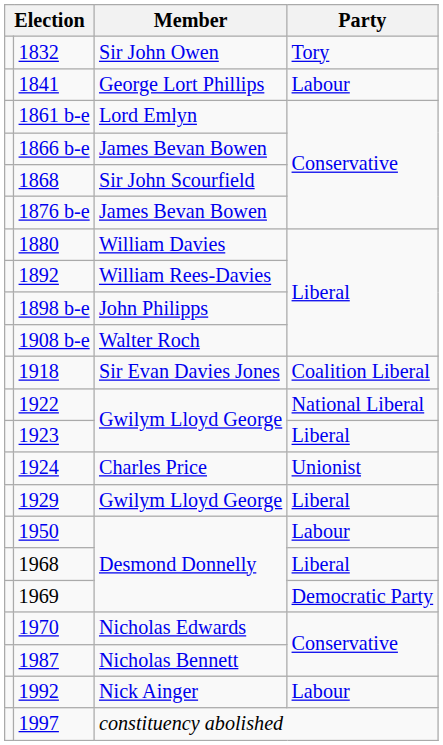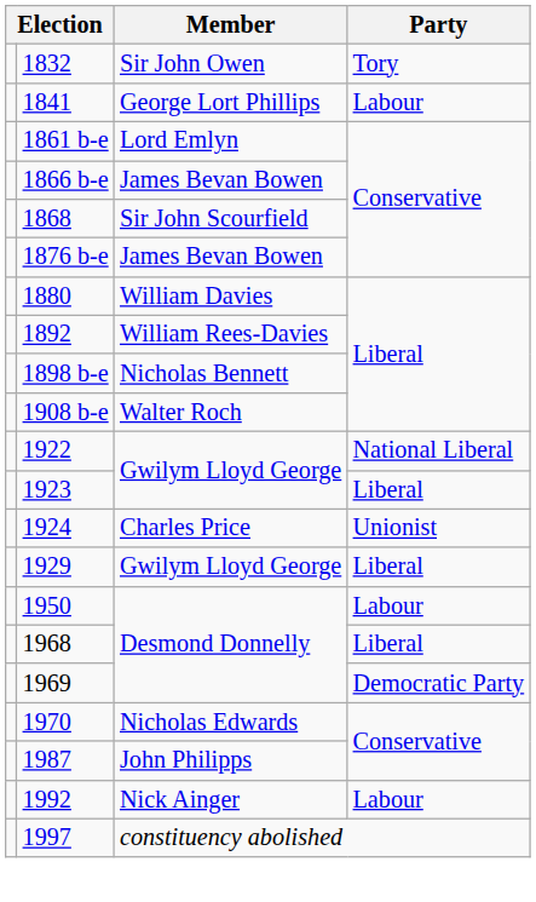1898 b-e | Member: John Philipps -> Nicholas Bennett
- row: 1918 | Sir Evan Davies Jones | Coalition Liberal
1987 | Member: Nicholas Bennett -> John Philipps
